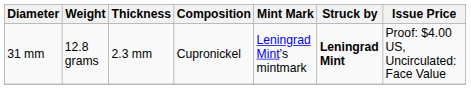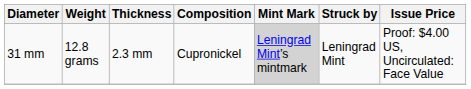31 mm | Mint Mark: no background -> lightgrey background
31 mm | Struck by: bold -> normal
